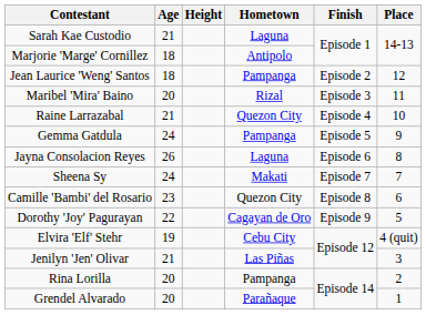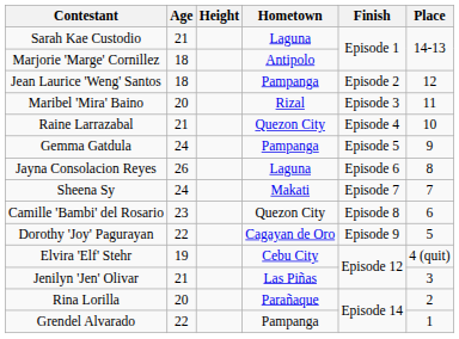Rina Lorilla | Hometown: Pampanga -> Parañaque
Grendel Alvarado | Age: 20 -> 22
Grendel Alvarado | Hometown: Parañaque -> Pampanga
